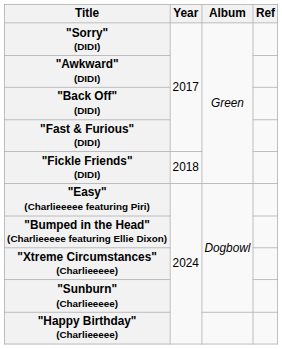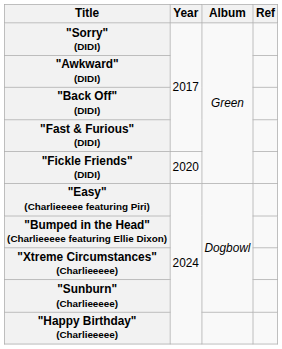"Fickle Friends" (DIDI) | Year: 2018 -> 2020
